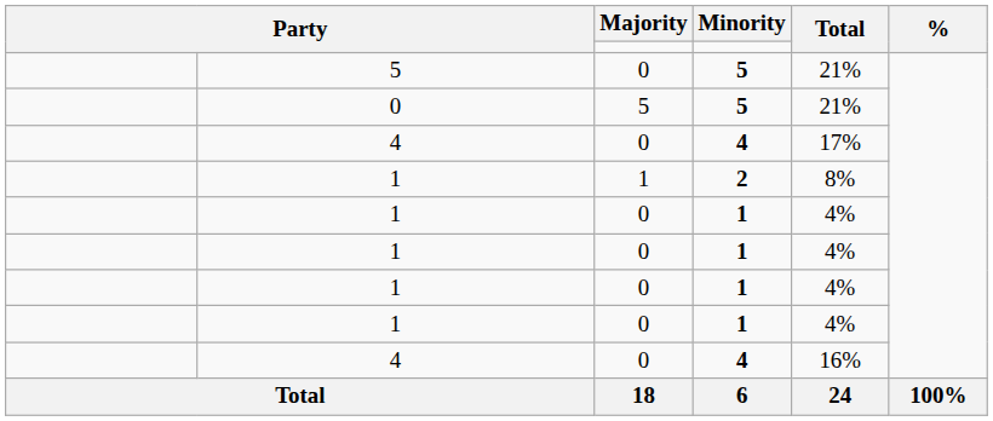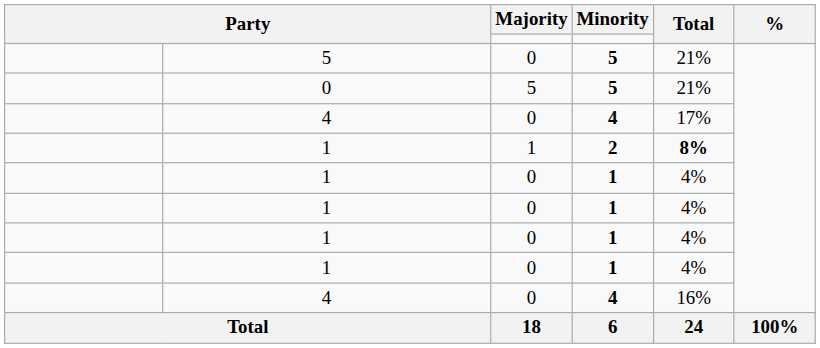1 / 2 | Total: normal -> bold
